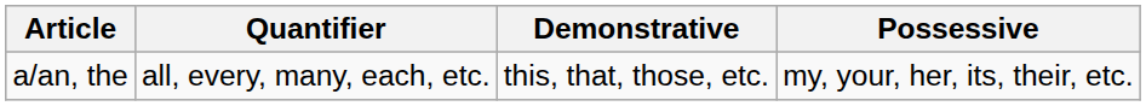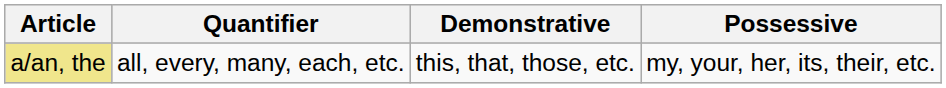row 2 | Article: no background -> khaki background
